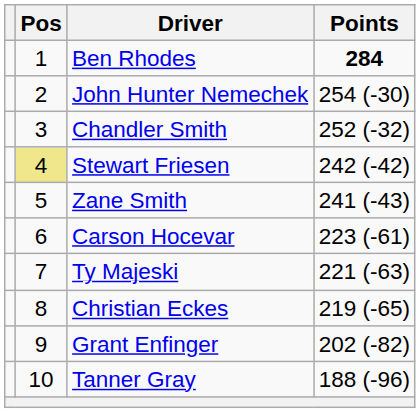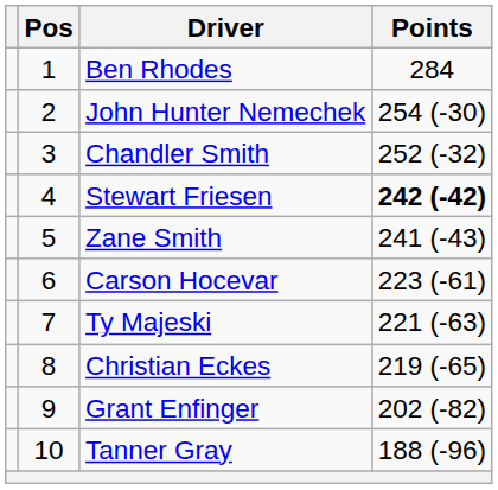Ben Rhodes | Points: bold -> normal
Stewart Friesen | Pos: khaki background -> no background
Stewart Friesen | Points: normal -> bold
